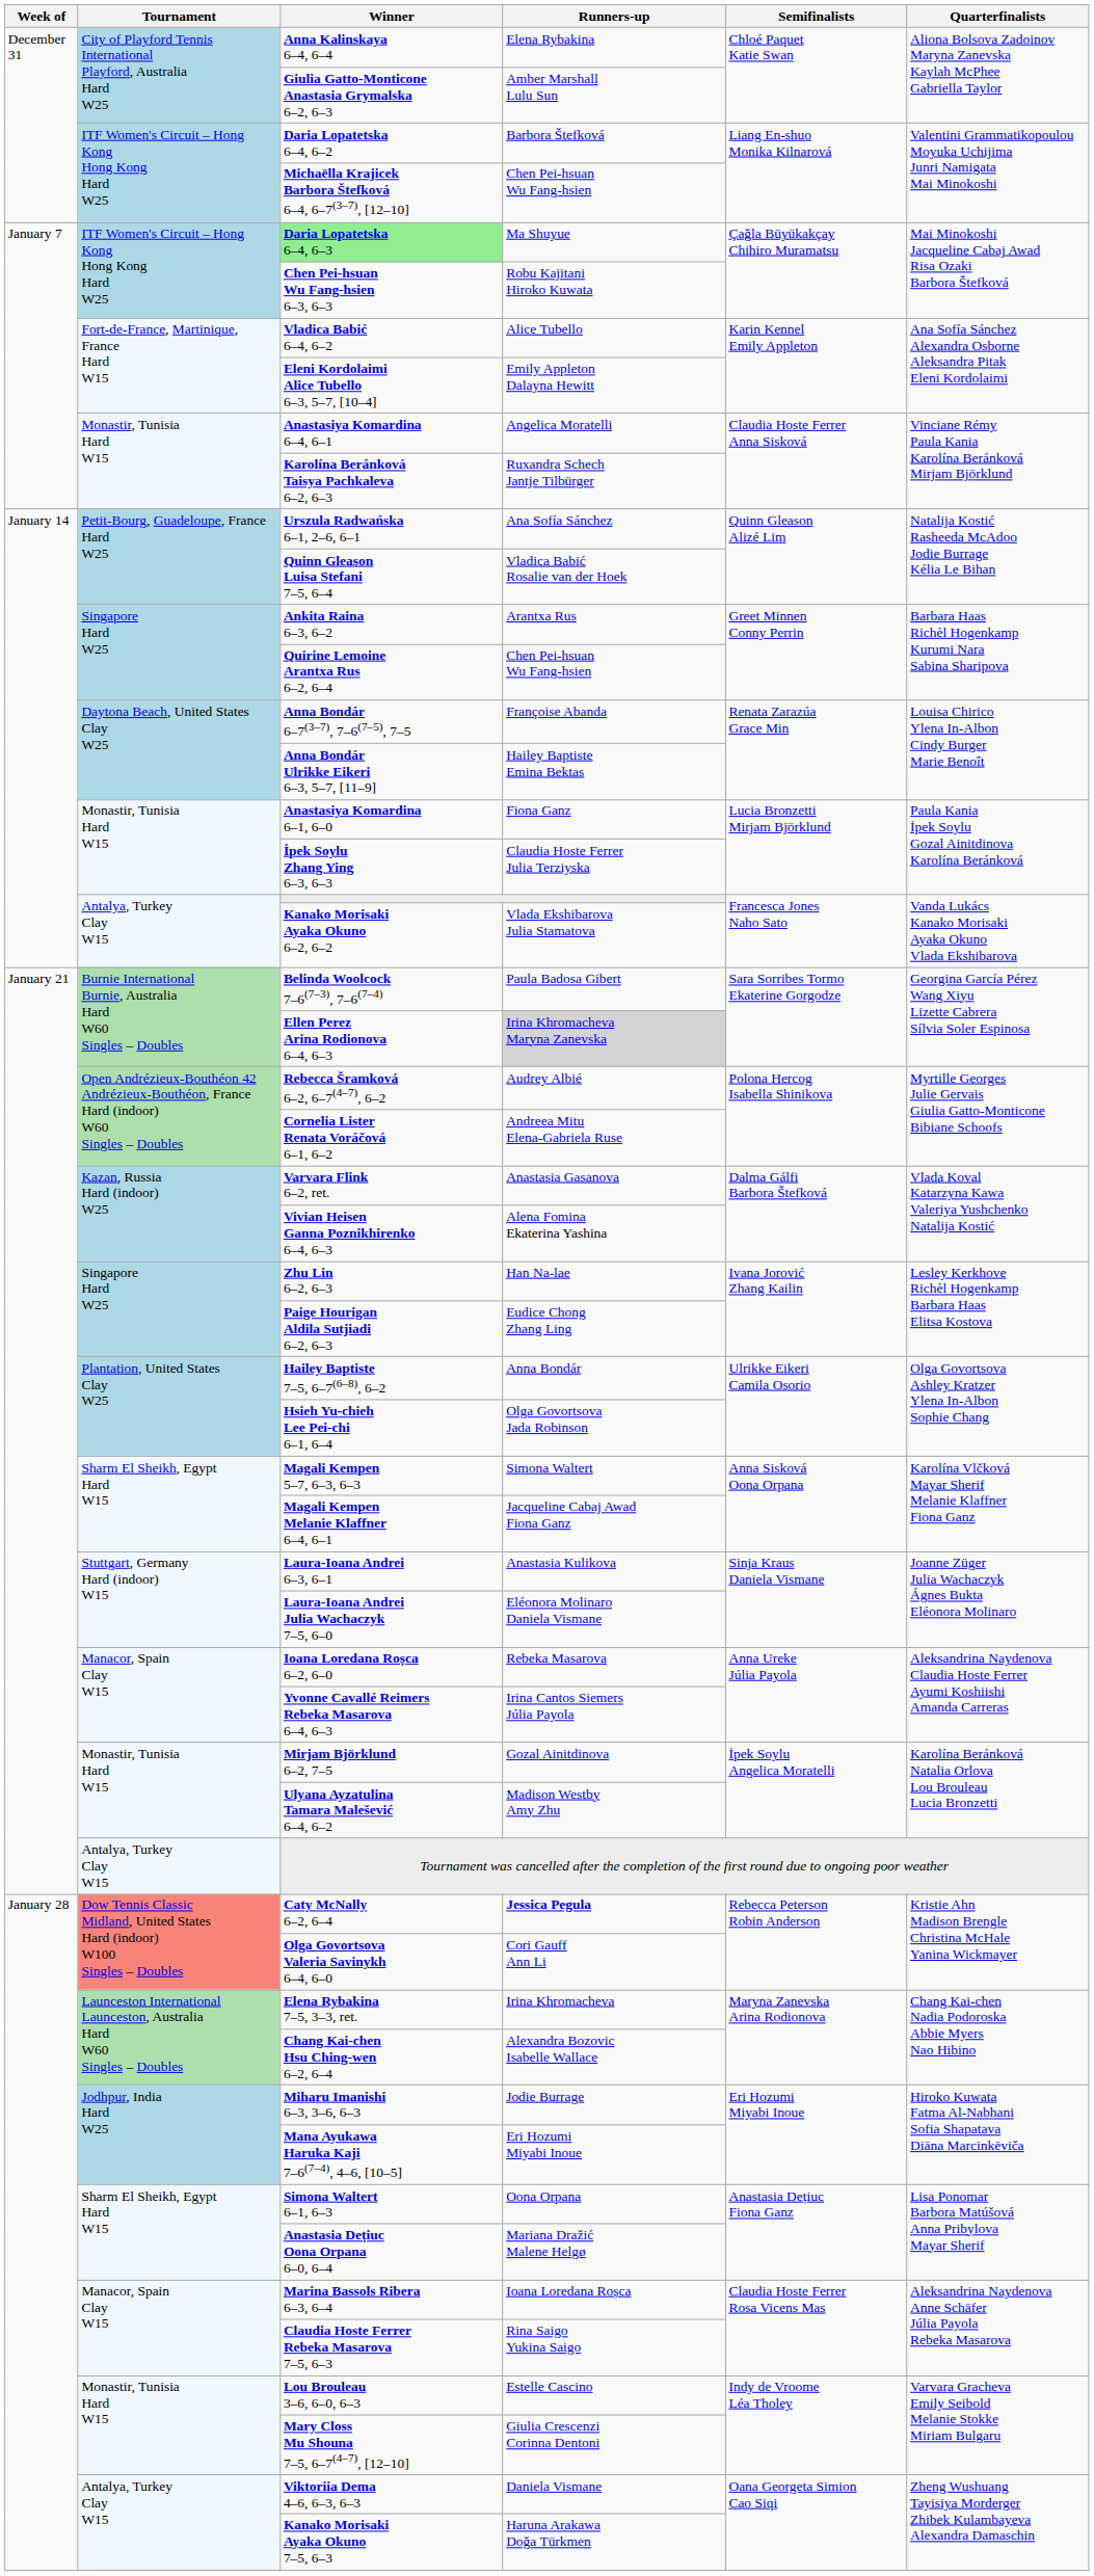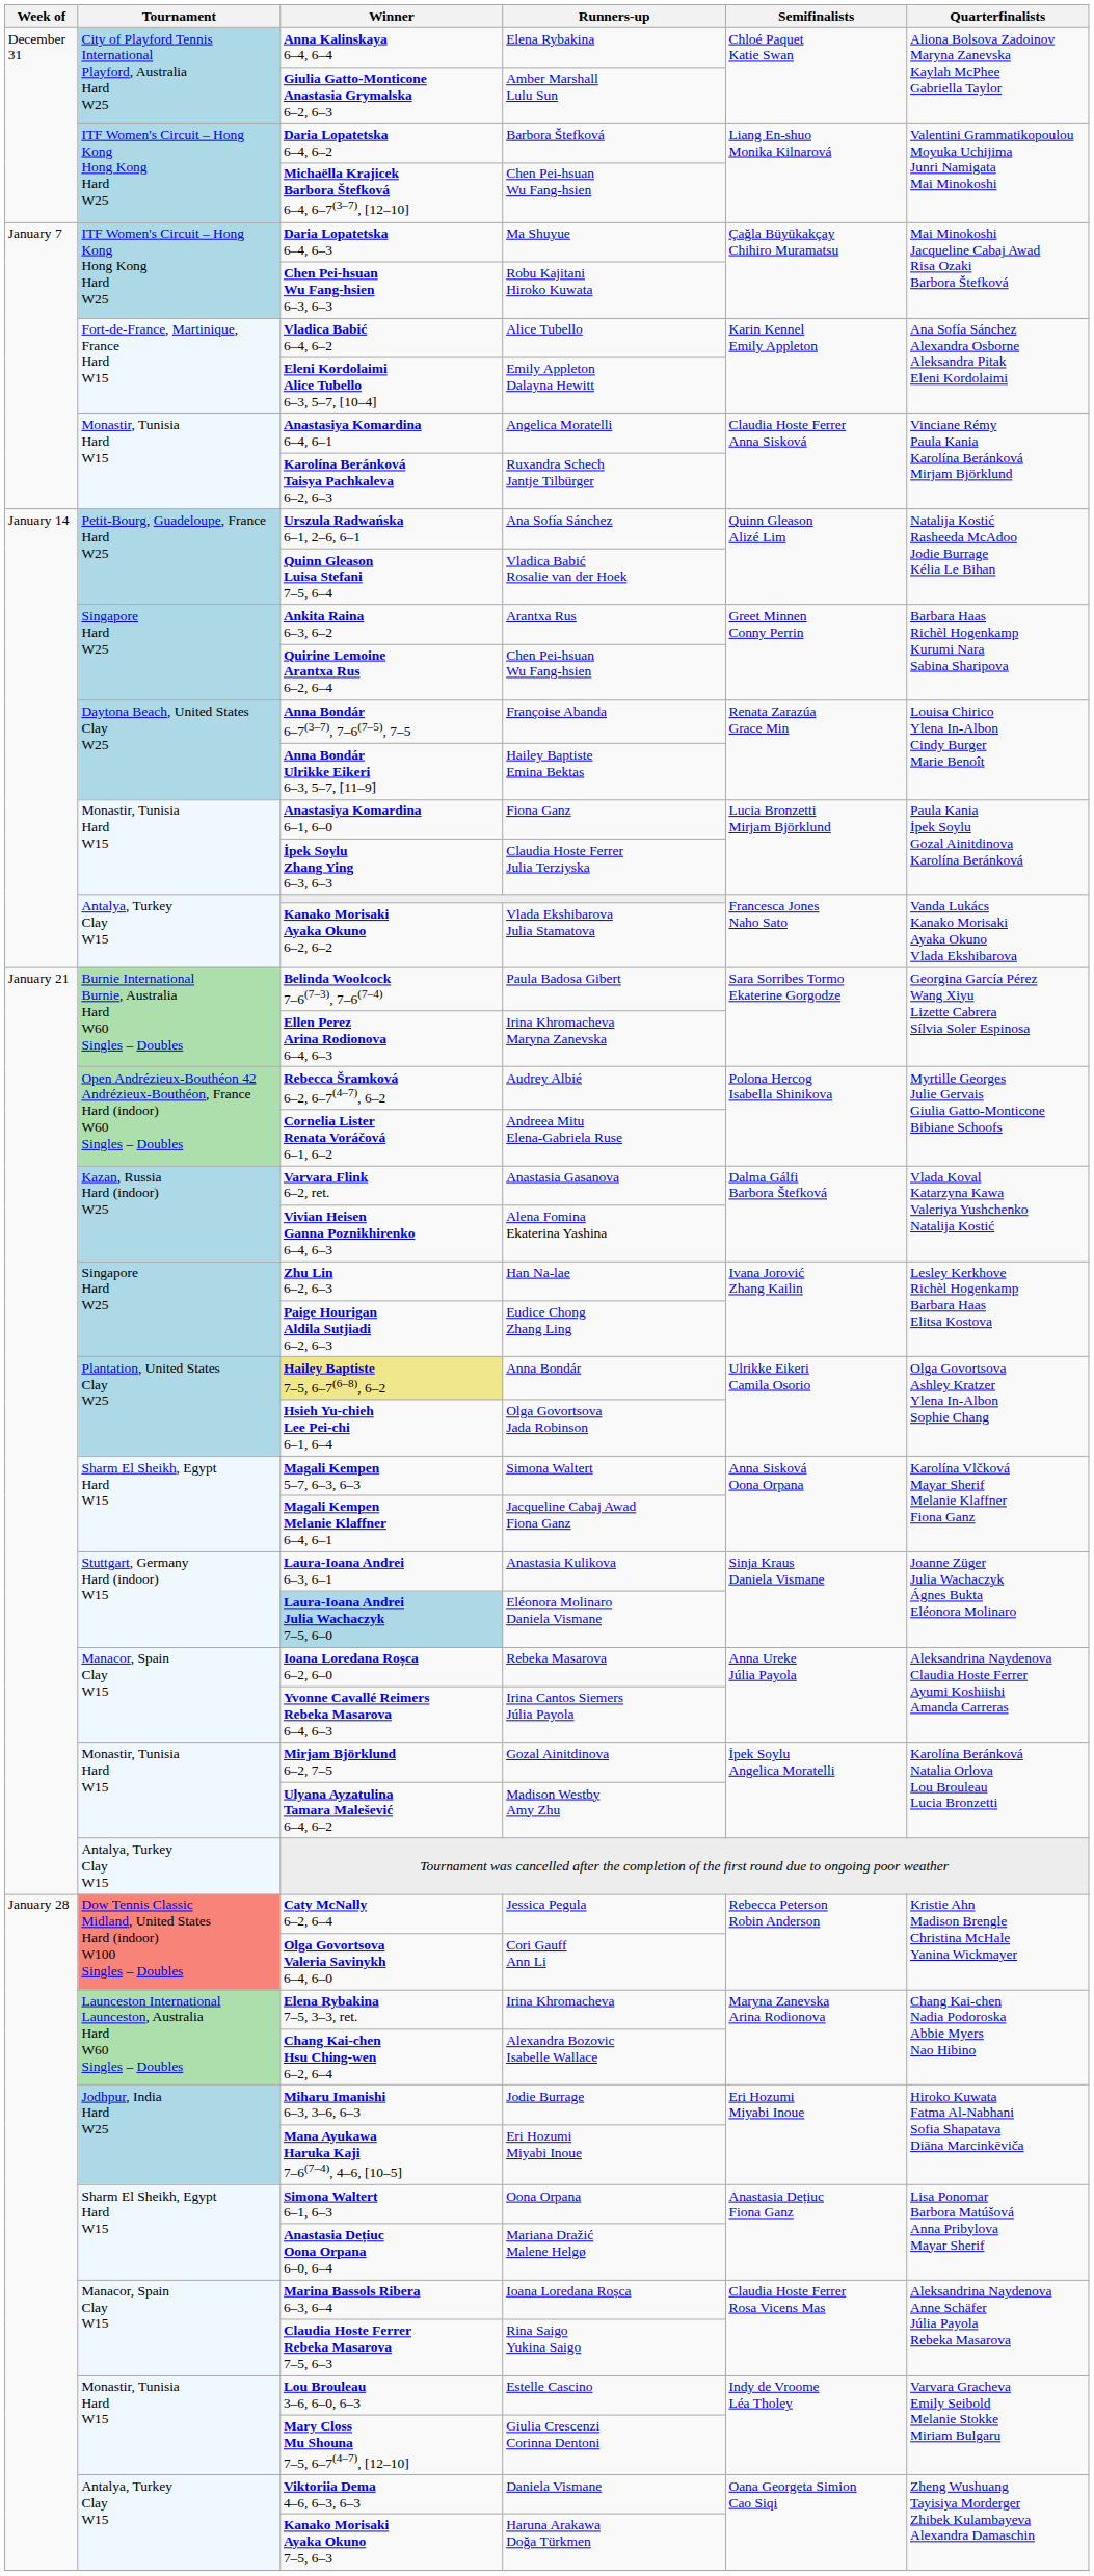Daria Lopatetska 6–4, 6–3 | Winner: lightgreen background -> no background
Ellen Perez Arina Rodionova 6–4, 6–3 | Runners-up: lightgrey background -> no background
Hailey Baptiste 7–5, 6–7(6–8), 6–2 | Winner: no background -> khaki background
Laura-Ioana Andrei Julia Wachaczyk 7–5, 6–0 | Winner: no background -> lightblue background
Caty McNally 6–2, 6–4 | Runners-up: bold -> normal
